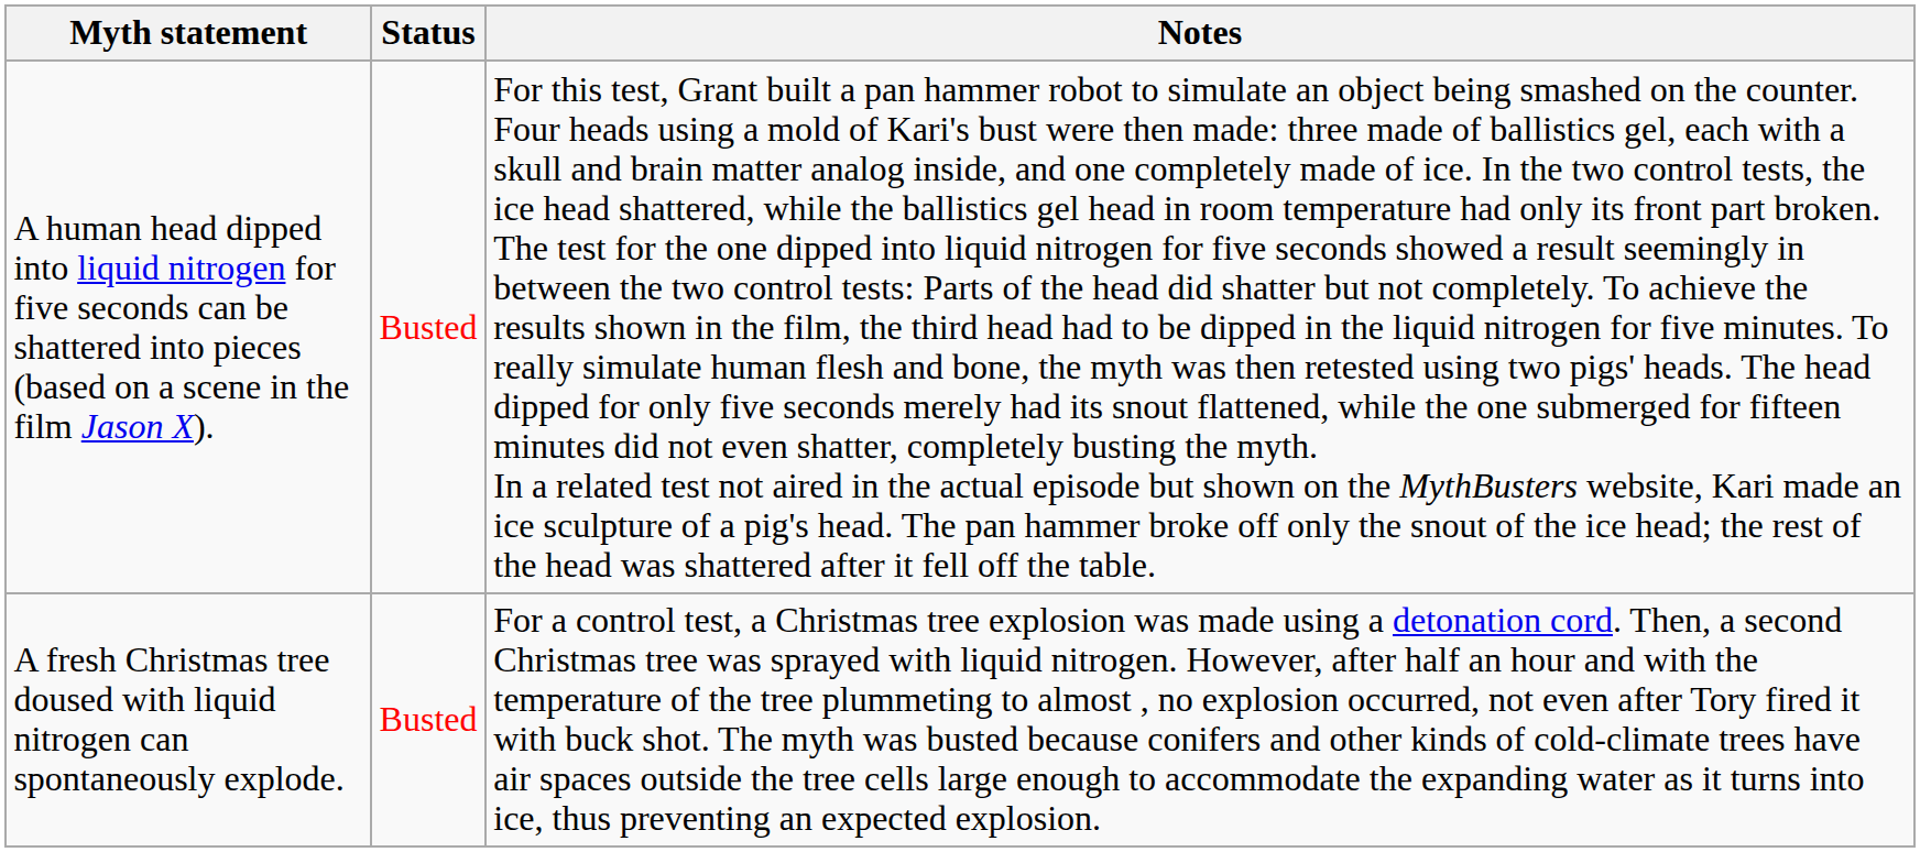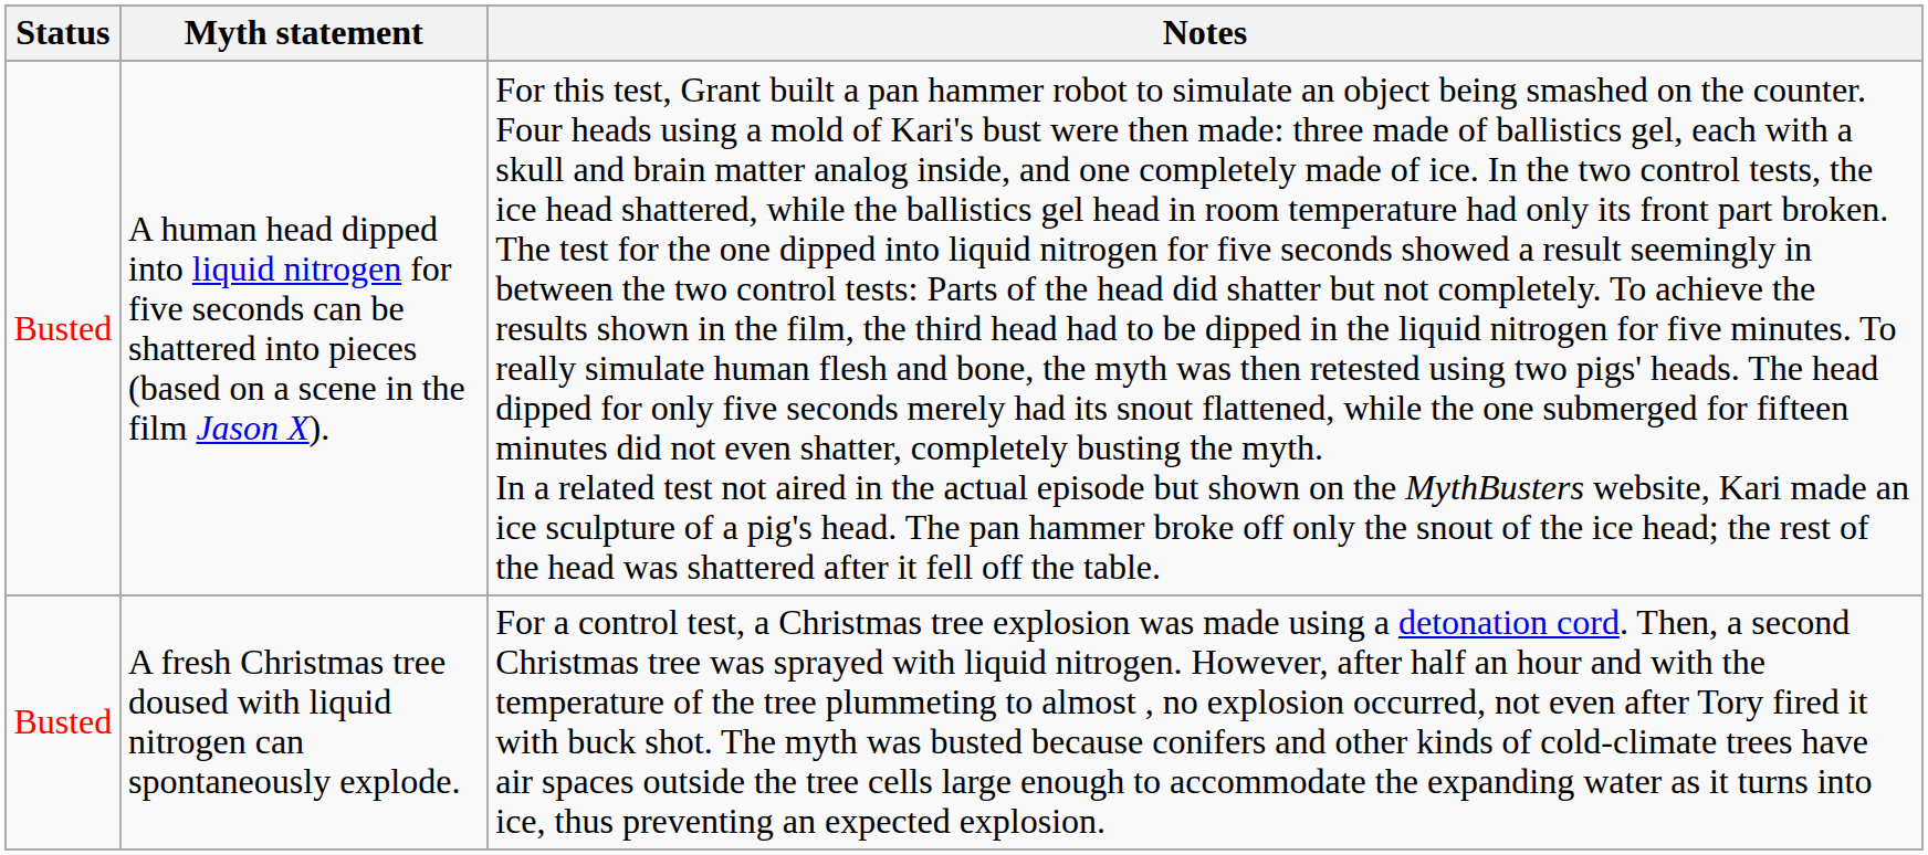columns swapped: Myth statement <-> Status
